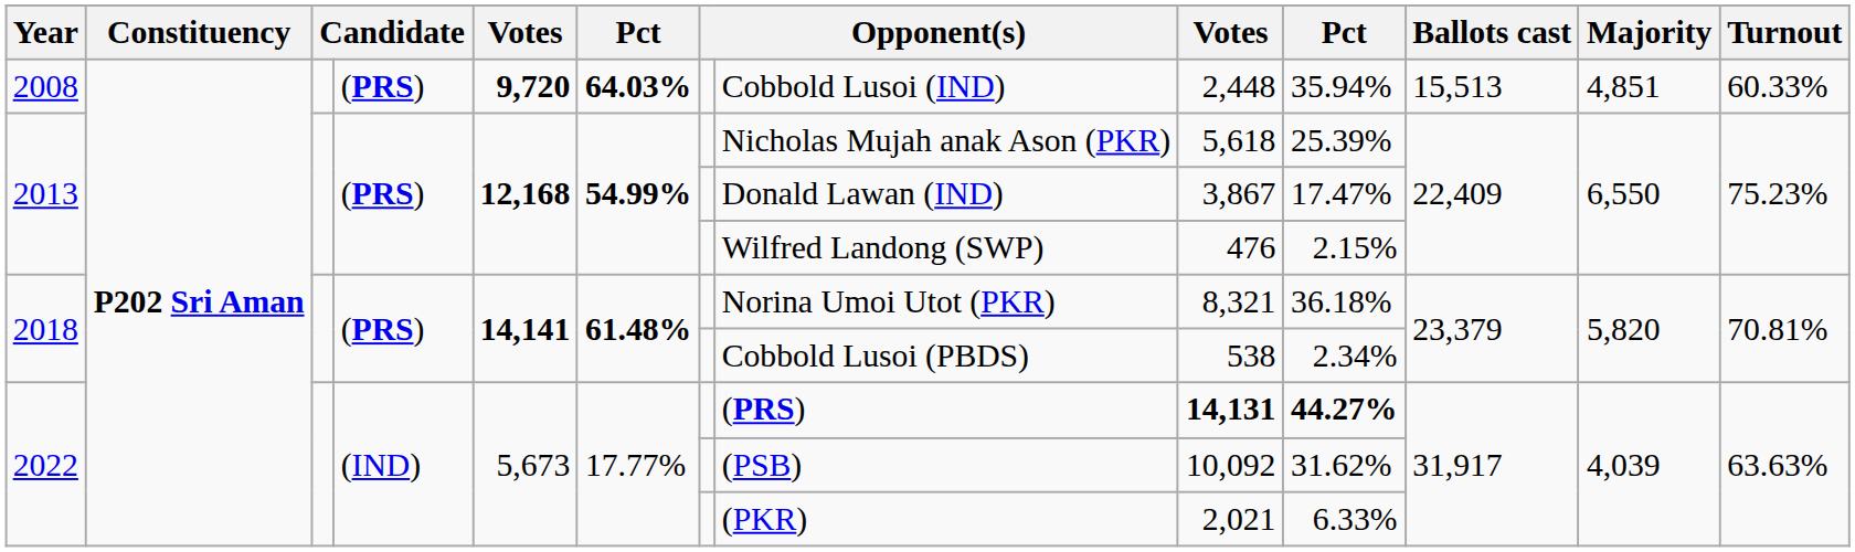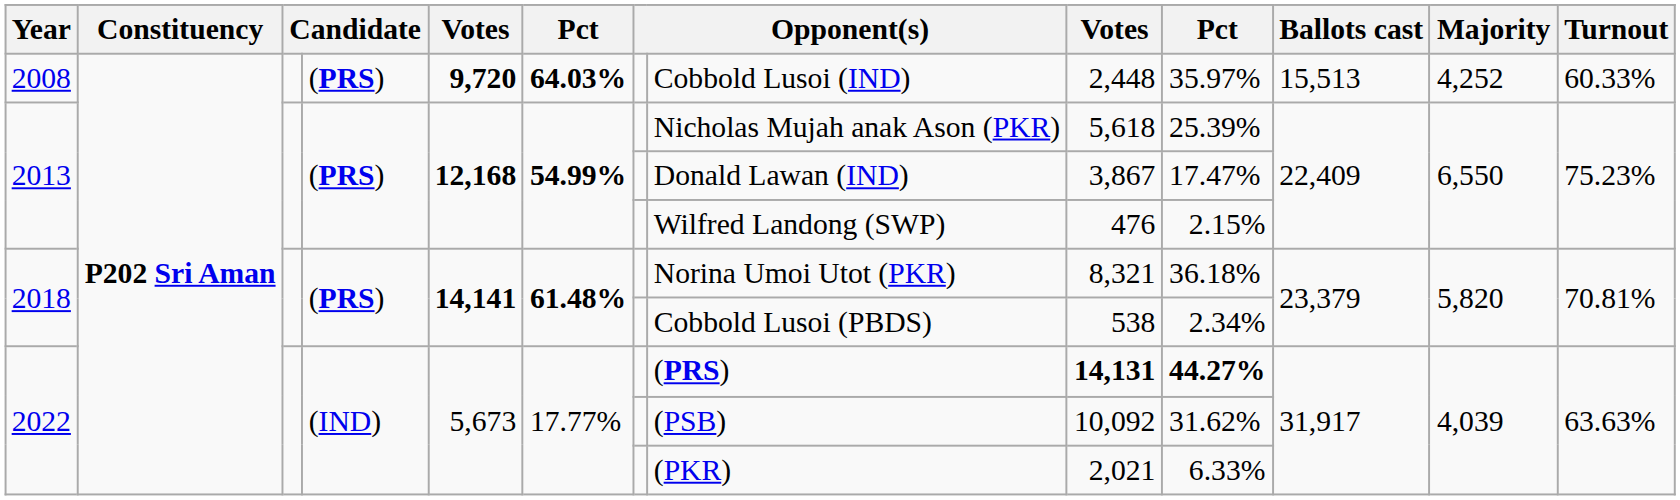2008 | column 10: 35.94% -> 35.97%
2008 | Majority: 4,851 -> 4,252
